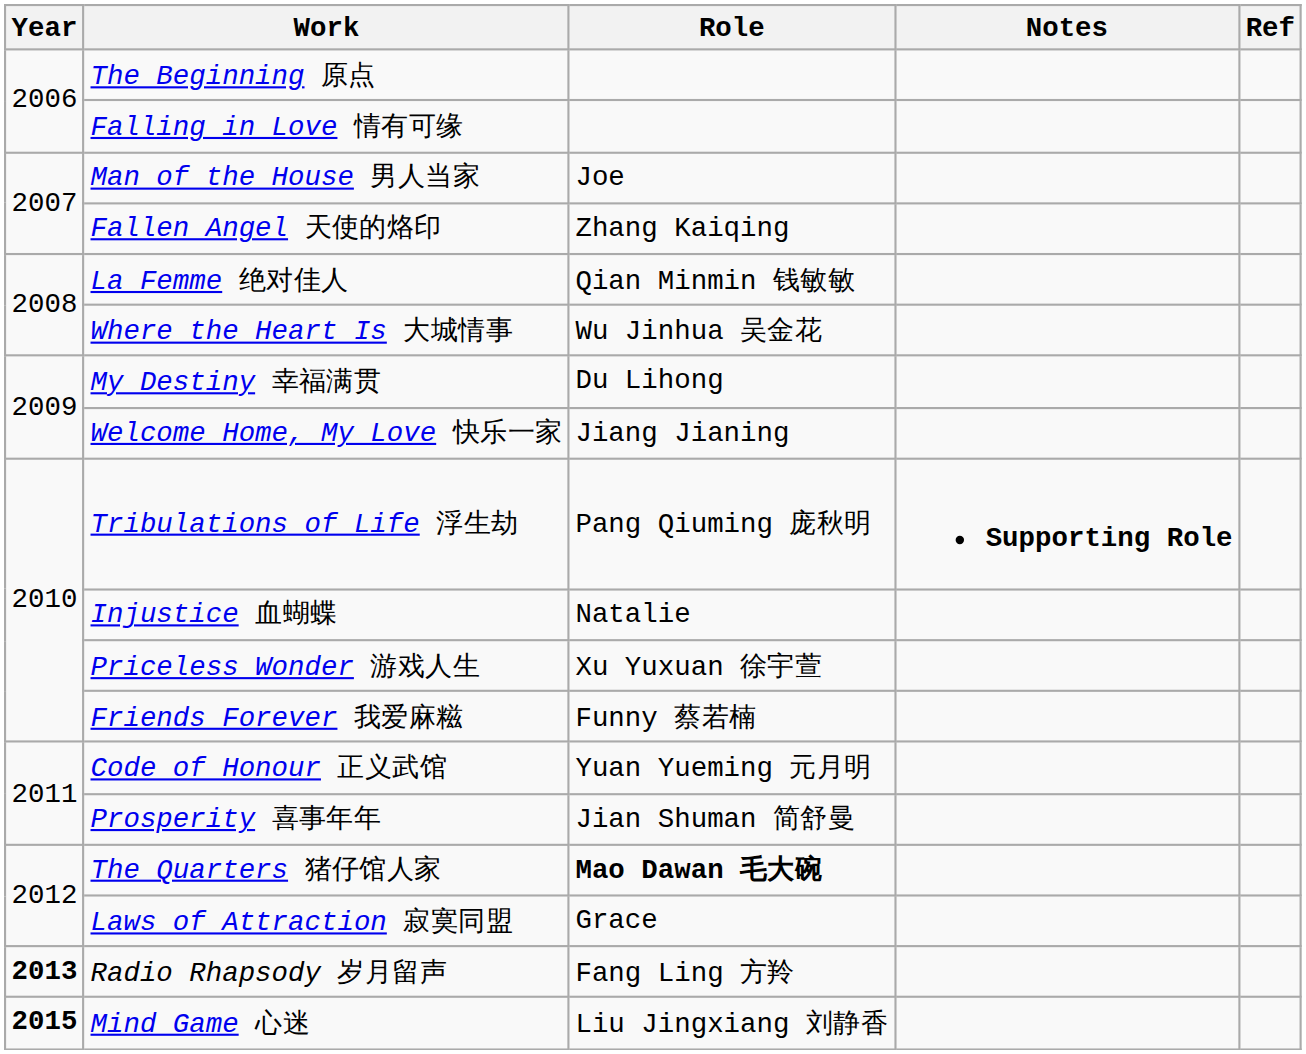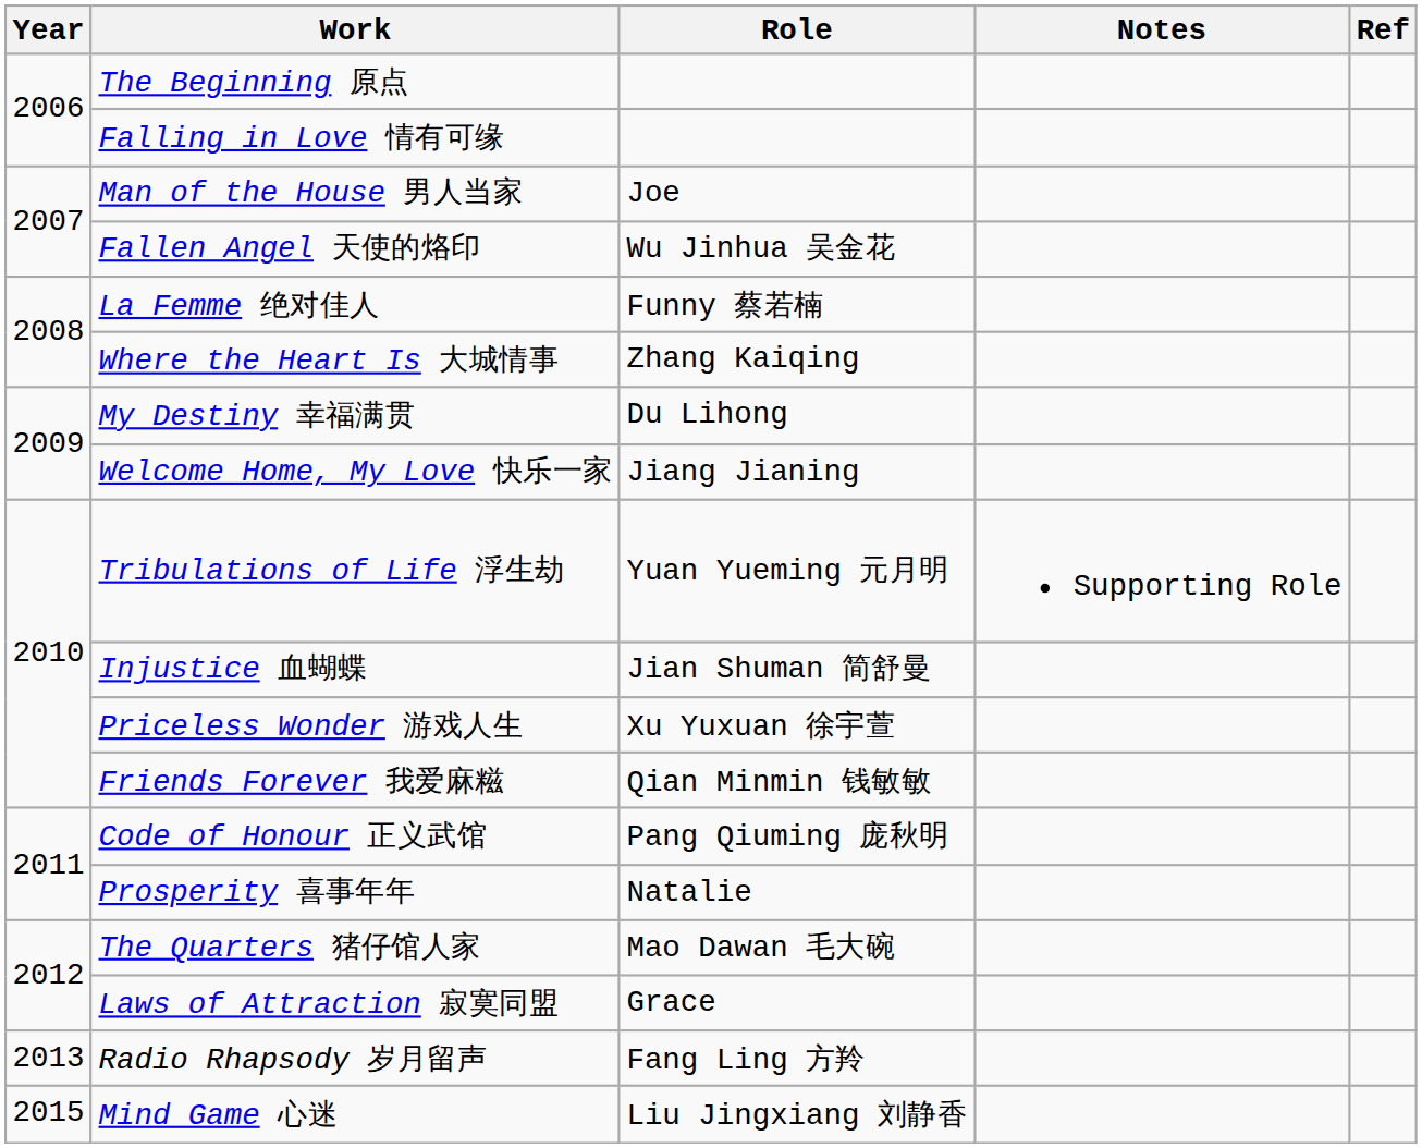Fallen Angel 天使的烙印 | Role: Zhang Kaiqing -> Wu Jinhua 吴金花
La Femme 绝对佳人 | Role: Qian Minmin 钱敏敏 -> Funny 蔡若楠
Where the Heart Is 大城情事 | Role: Wu Jinhua 吴金花 -> Zhang Kaiqing
Tribulations of Life 浮生劫 | Role: Pang Qiuming 庞秋明 -> Yuan Yueming 元月明
Tribulations of Life 浮生劫 | Notes: bold -> normal
Injustice 血蝴蝶 | Role: Natalie -> Jian Shuman 简舒曼
Friends Forever 我爱麻糍 | Role: Funny 蔡若楠 -> Qian Minmin 钱敏敏
Code of Honour 正义武馆 | Role: Yuan Yueming 元月明 -> Pang Qiuming 庞秋明
Prosperity 喜事年年 | Role: Jian Shuman 简舒曼 -> Natalie
The Quarters 猪仔馆人家 | Role: bold -> normal
Radio Rhapsody 岁月留声 | Year: bold -> normal
Mind Game 心迷 | Year: bold -> normal
